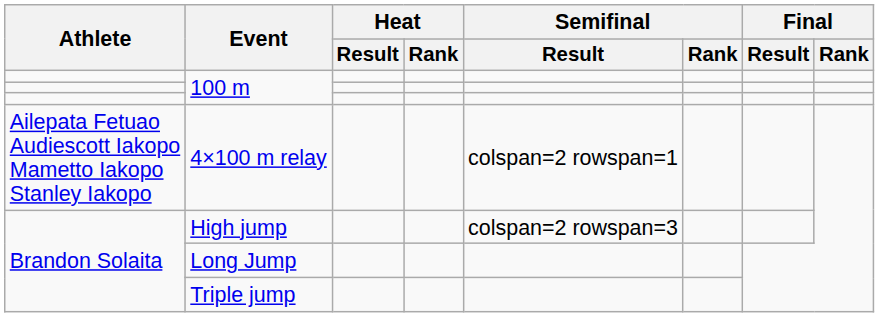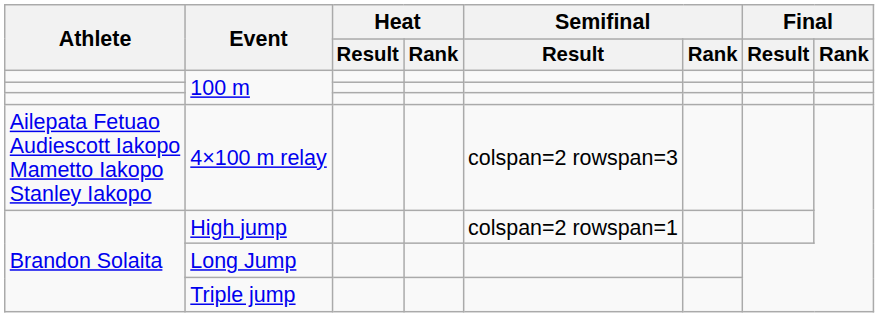4×100 m relay | Semifinal / Result: colspan=2 rowspan=1 -> colspan=2 rowspan=3
High jump | Semifinal / Result: colspan=2 rowspan=3 -> colspan=2 rowspan=1
